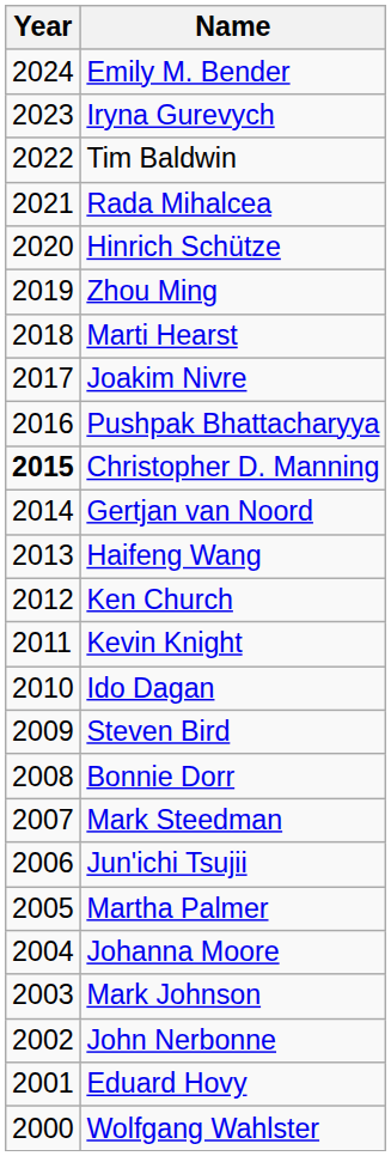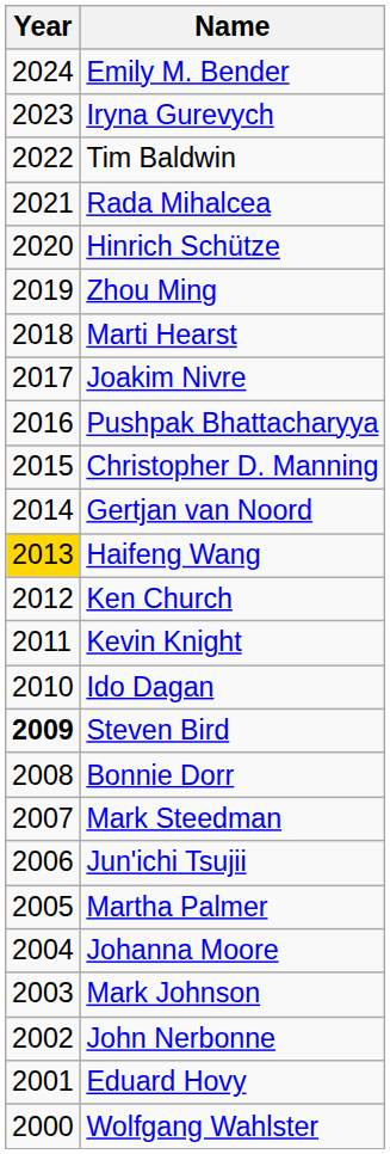Christopher D. Manning | Year: bold -> normal
Haifeng Wang | Year: no background -> gold background
Steven Bird | Year: normal -> bold
